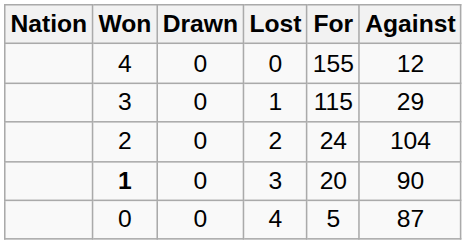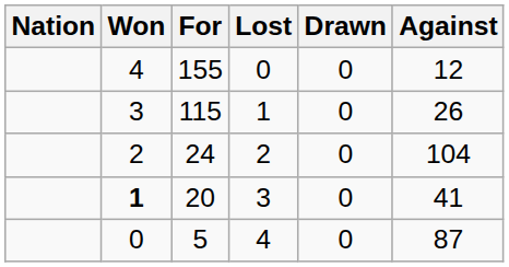columns swapped: Drawn <-> For
row 3 | Against: 29 -> 26
row 5 | Against: 90 -> 41
